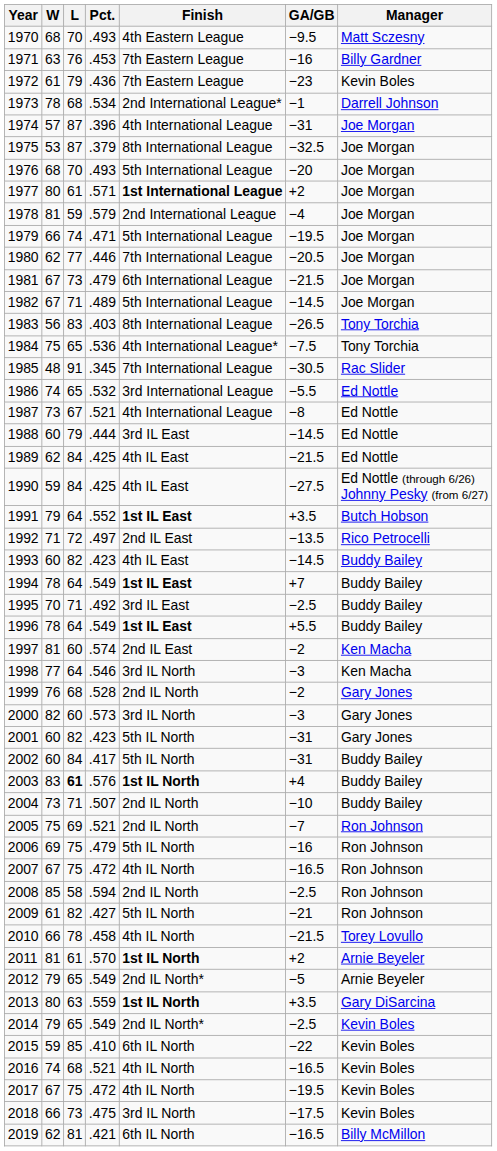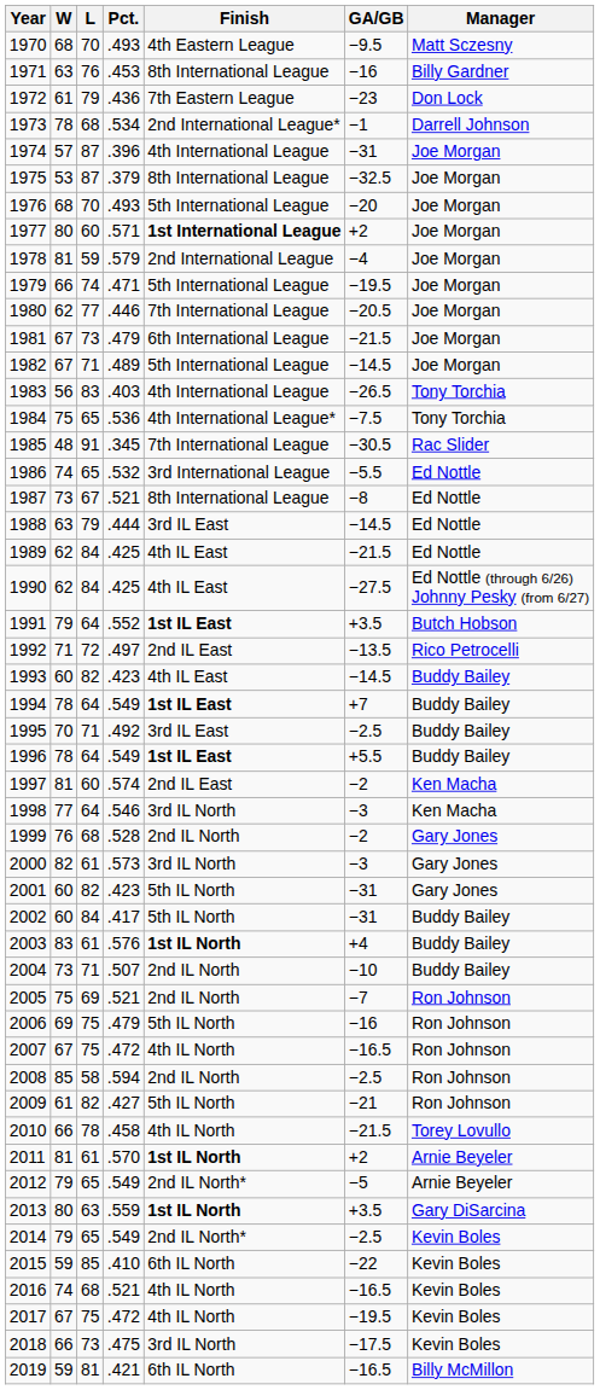1971 | Finish: 7th Eastern League -> 8th International League
1972 | Manager: Kevin Boles -> Don Lock
1977 | L: 61 -> 60
1983 | Finish: 8th International League -> 4th International League
1987 | Finish: 4th International League -> 8th International League
1988 | W: 60 -> 63
1990 | W: 59 -> 62
2000 | L: 60 -> 61
2003 | L: bold -> normal
2019 | W: 62 -> 59
